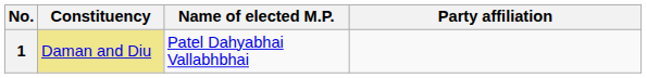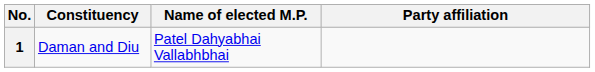1 | Constituency: khaki background -> no background
